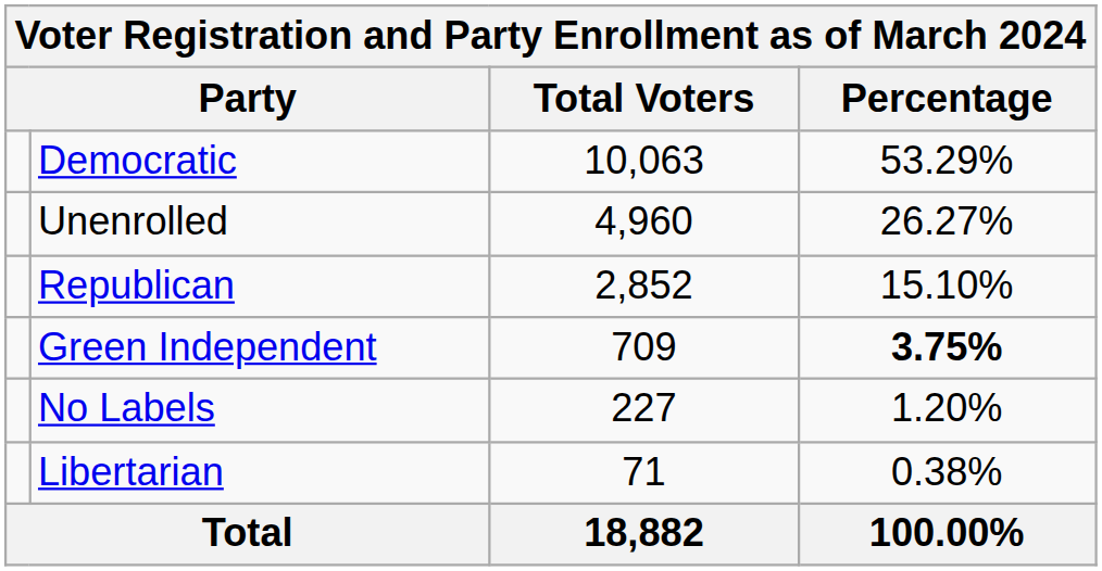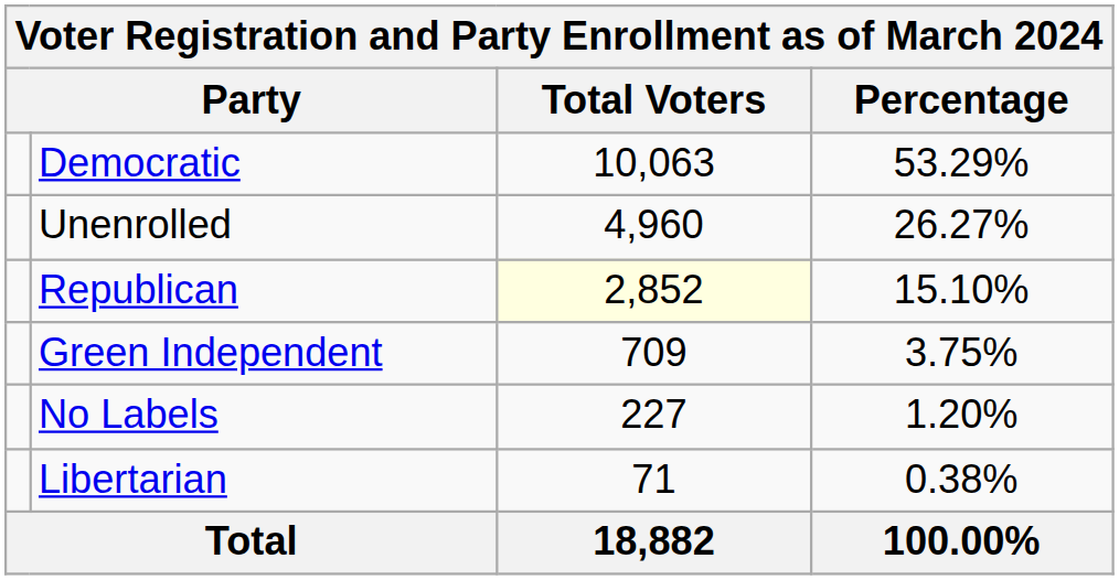Republican | Total Voters: no background -> lightyellow background
Green Independent | Percentage: bold -> normal
